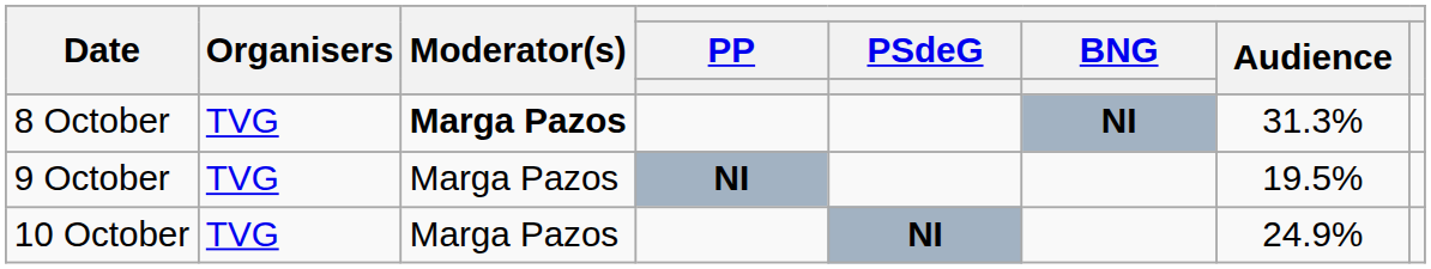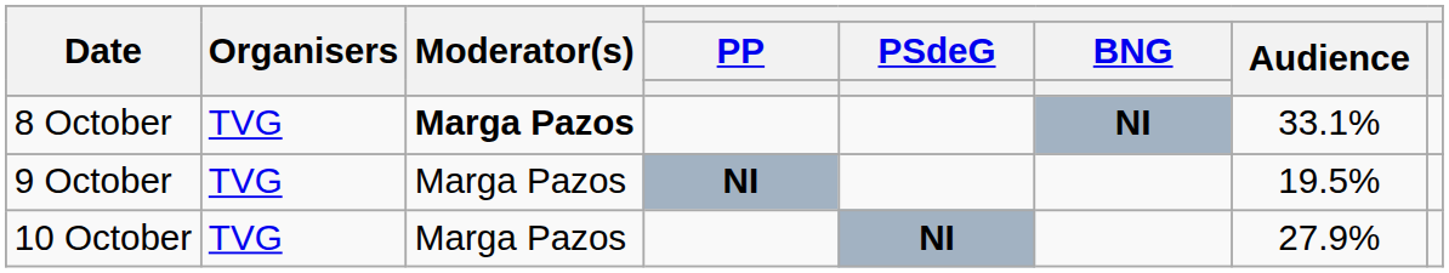8 October | Audience: 31.3% -> 33.1%
10 October | Audience: 24.9% -> 27.9%
